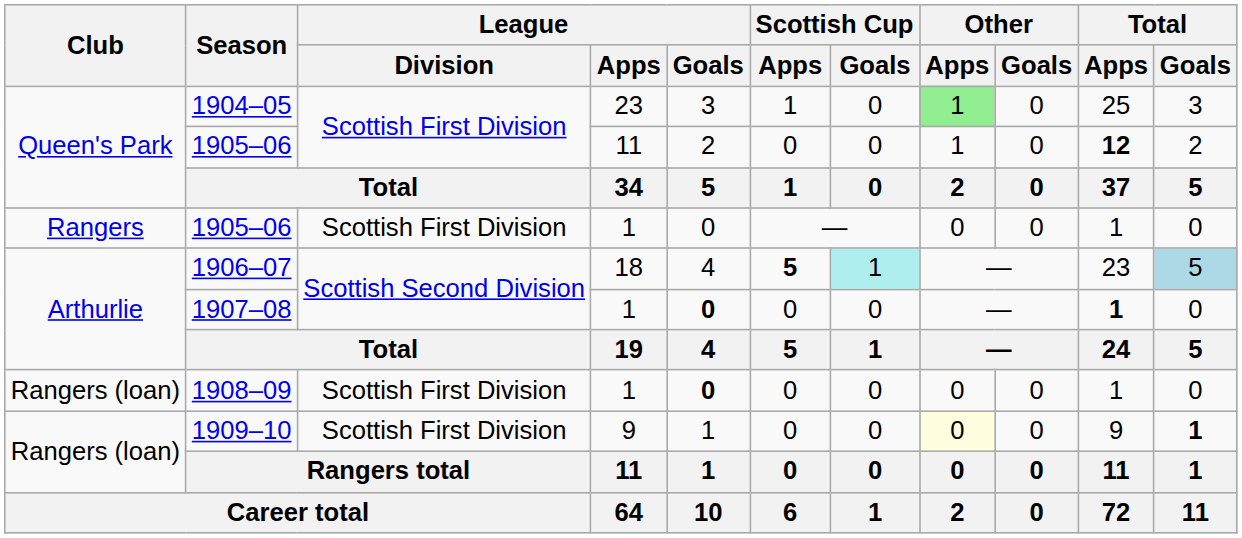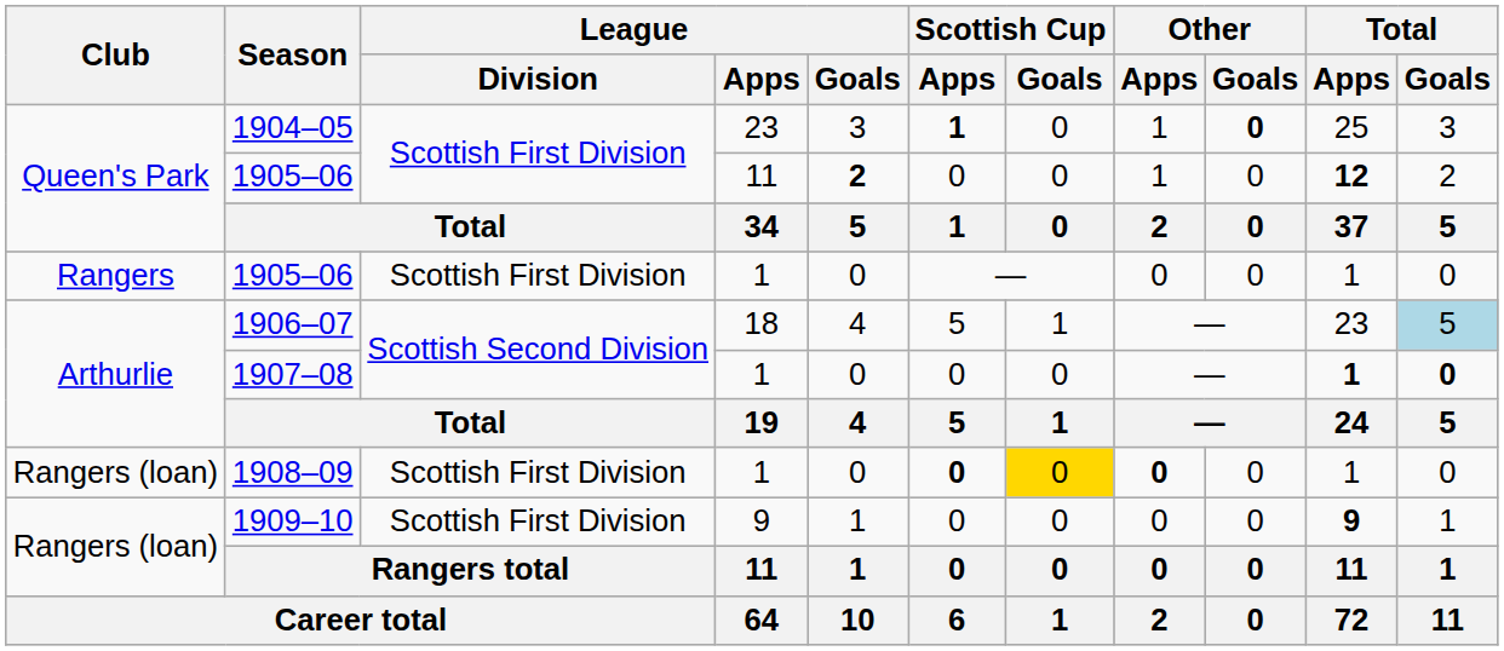1904–05 | Scottish Cup / Apps: normal -> bold
1904–05 | Other / Apps: lightgreen background -> no background
1904–05 | Other / Goals: normal -> bold
1905–06 / 11 | League / Goals: normal -> bold
1906–07 | Scottish Cup / Apps: bold -> normal
1906–07 | Scottish Cup / Goals: paleturquoise background -> no background
1907–08 | League / Goals: bold -> normal
1907–08 | Total / Goals: normal -> bold
1908–09 | League / Goals: bold -> normal
1908–09 | Scottish Cup / Apps: normal -> bold
1908–09 | Scottish Cup / Goals: no background -> gold background
1908–09 | Other / Apps: normal -> bold
1909–10 | Other / Apps: lightyellow background -> no background
1909–10 | Total / Apps: normal -> bold
1909–10 | Total / Goals: bold -> normal
